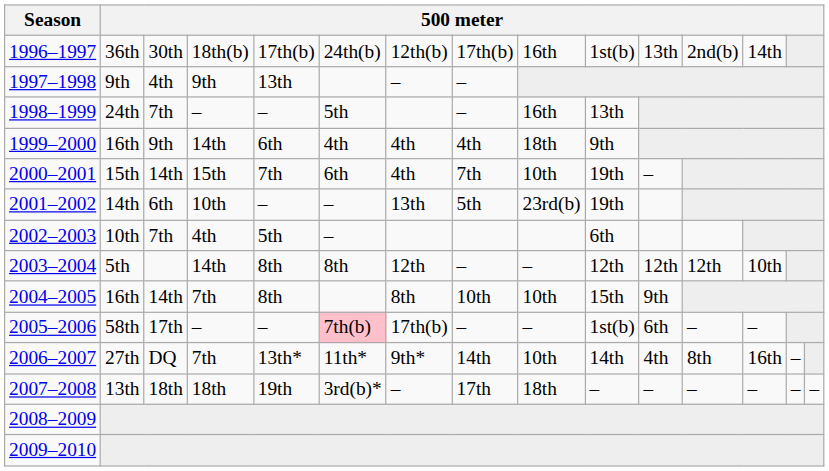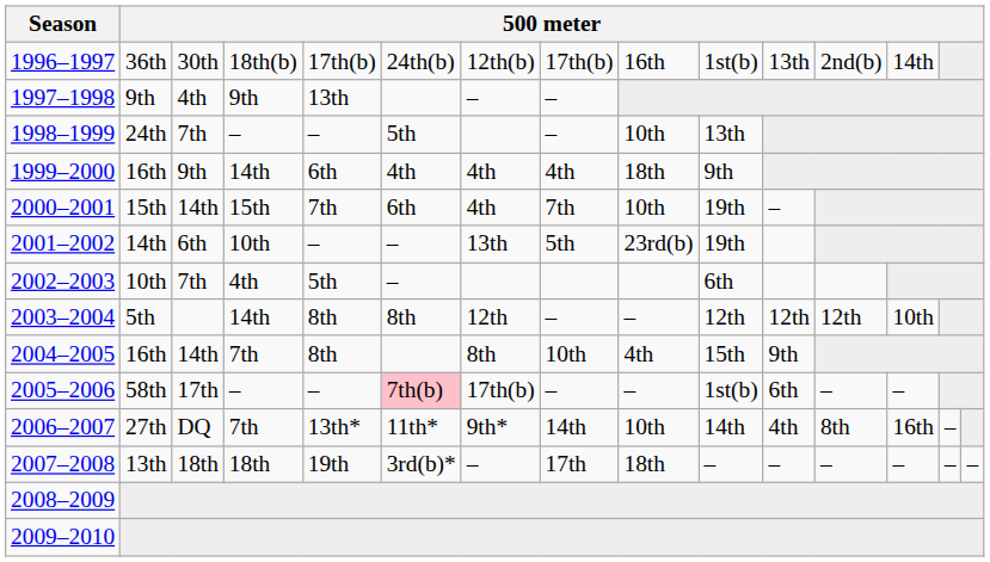1998–1999 | column 9: 16th -> 10th
2004–2005 | column 9: 10th -> 4th
